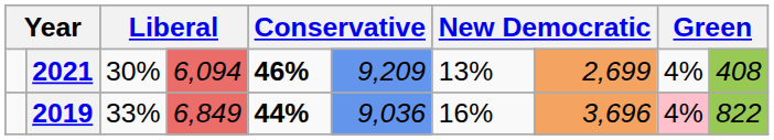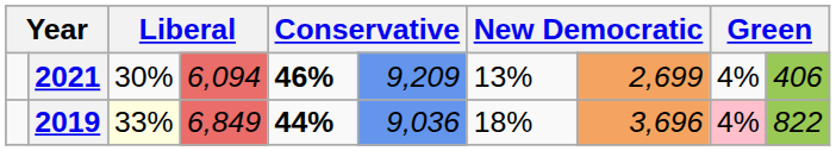2021 | column 10: 408 -> 406
2019 | column 3: no background -> lightyellow background
2019 | column 7: 16% -> 18%
